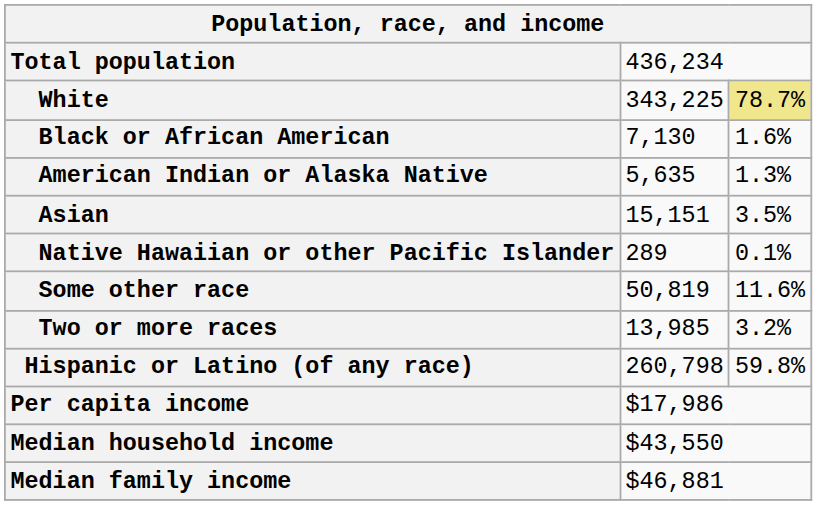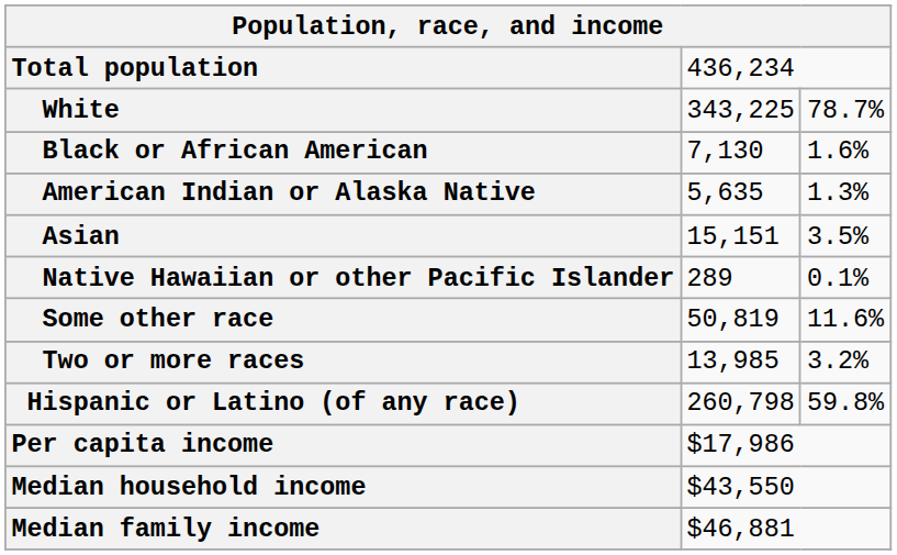White | column 3: khaki background -> no background
